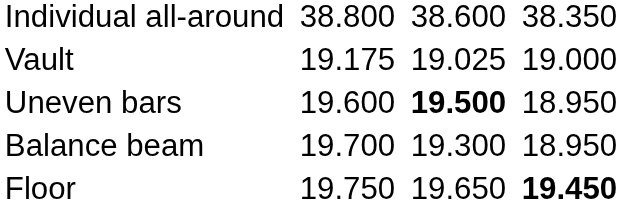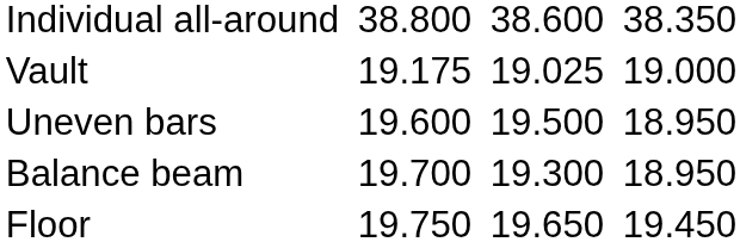Uneven bars | column 3: bold -> normal
Floor | column 4: bold -> normal
